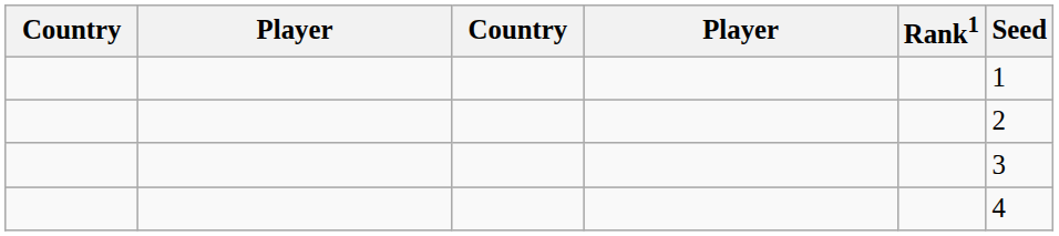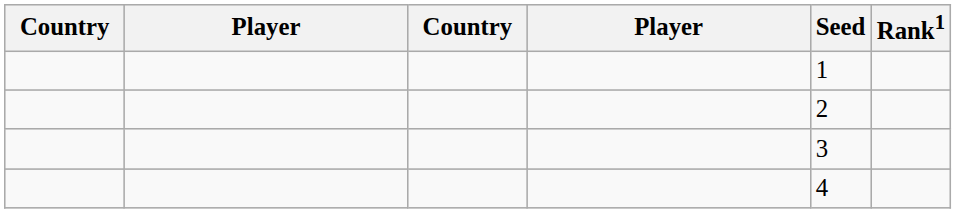columns swapped: Rank1 <-> Seed
